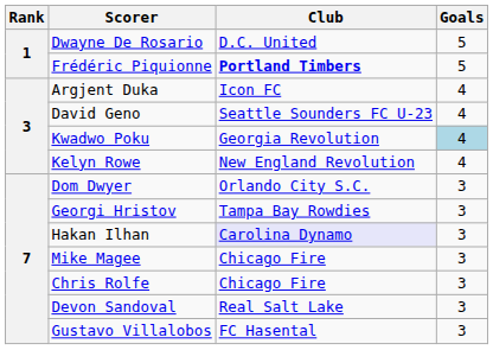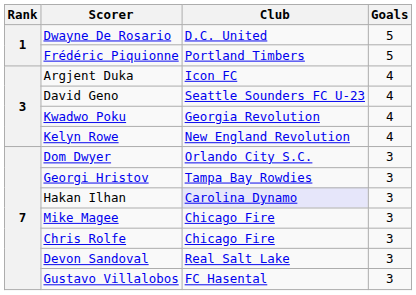Frédéric Piquionne | Club: bold -> normal
Kwadwo Poku | Goals: lightblue background -> no background
